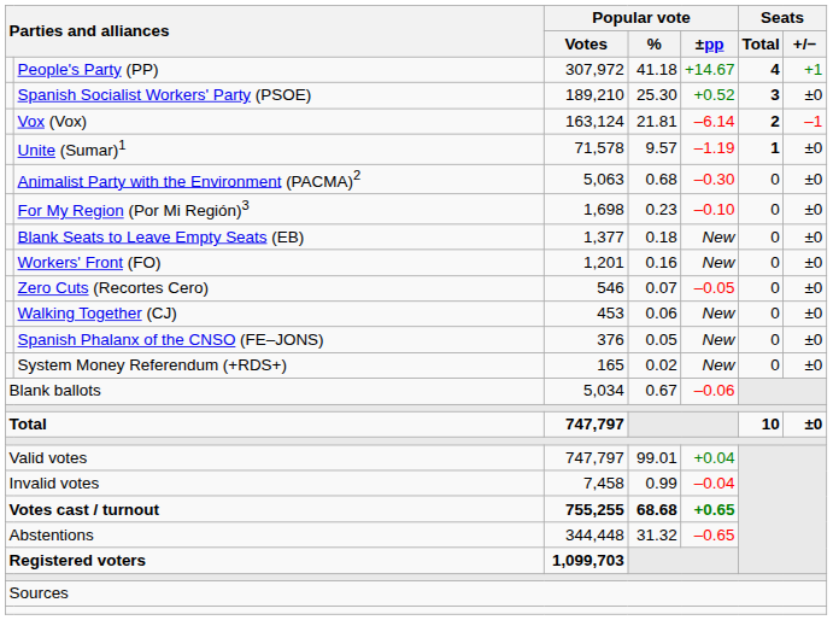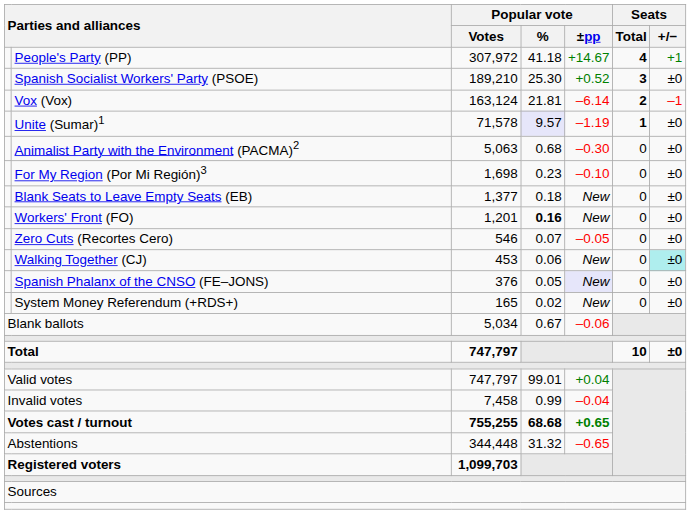Unite (Sumar)1 | Popular vote / %: no background -> lavender background
Workers' Front (FO) | Popular vote / %: normal -> bold
Walking Together (CJ) | Seats / +/−: no background -> paleturquoise background
Spanish Phalanx of the CNSO (FE–JONS) | Popular vote / ±pp: no background -> lavender background
